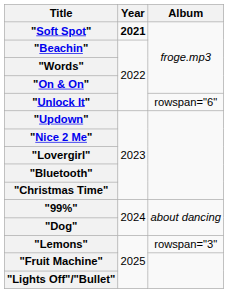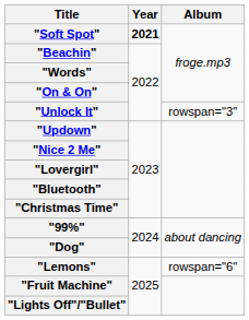"Unlock It" | Album: rowspan="6" -> rowspan="3"
"Lemons" | Album: rowspan="3" -> rowspan="6"
